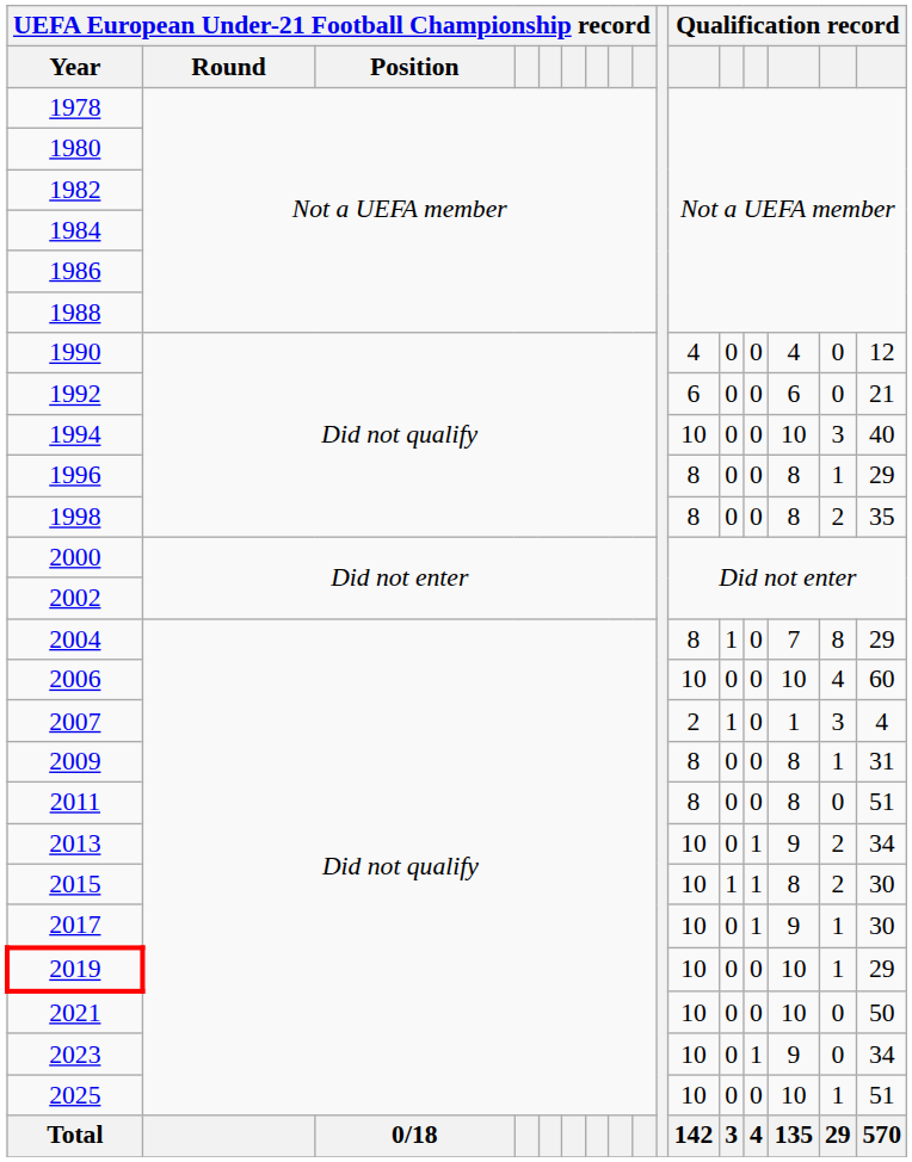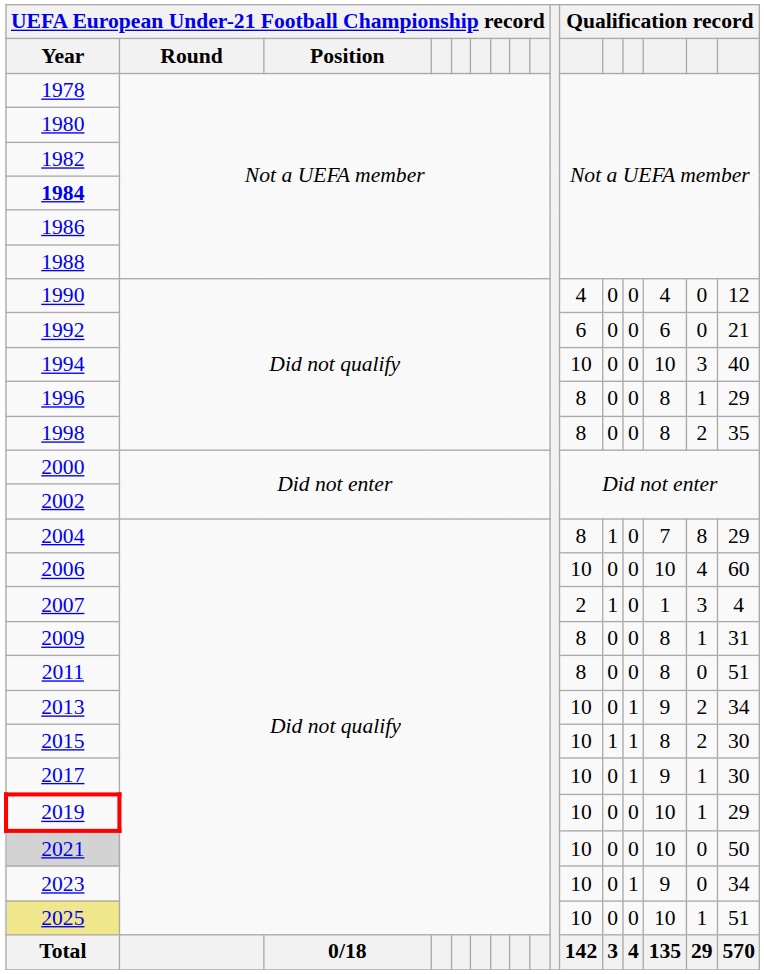1984 | UEFA European Under-21 Football Championship record / Year: normal -> bold
2021 | UEFA European Under-21 Football Championship record / Year: no background -> lightgrey background
2025 | UEFA European Under-21 Football Championship record / Year: no background -> khaki background
